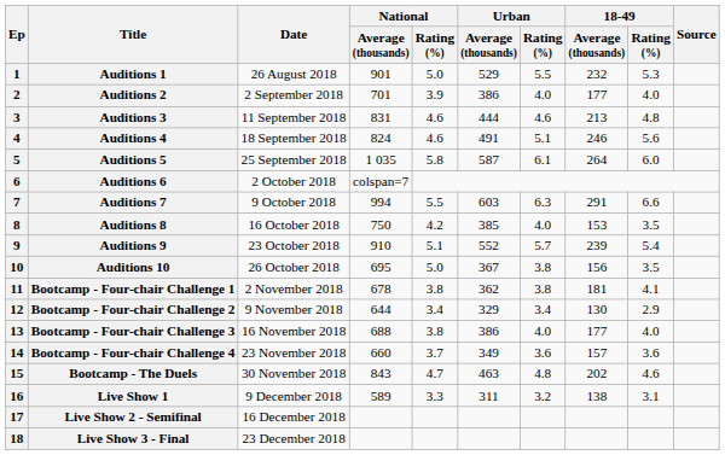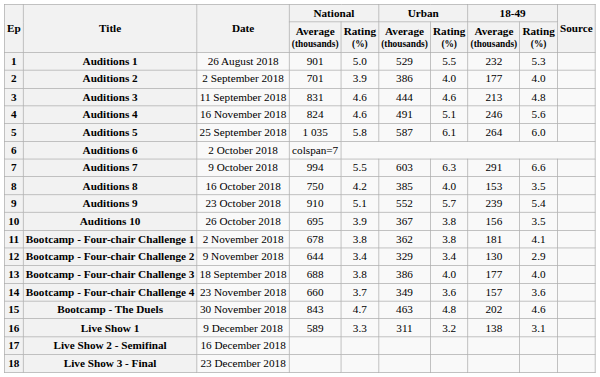Auditions 4 | Date: 18 September 2018 -> 16 November 2018
Auditions 10 | National / Rating (%): 5.0 -> 3.9
Bootcamp - Four-chair Challenge 3 | Date: 16 November 2018 -> 18 September 2018
